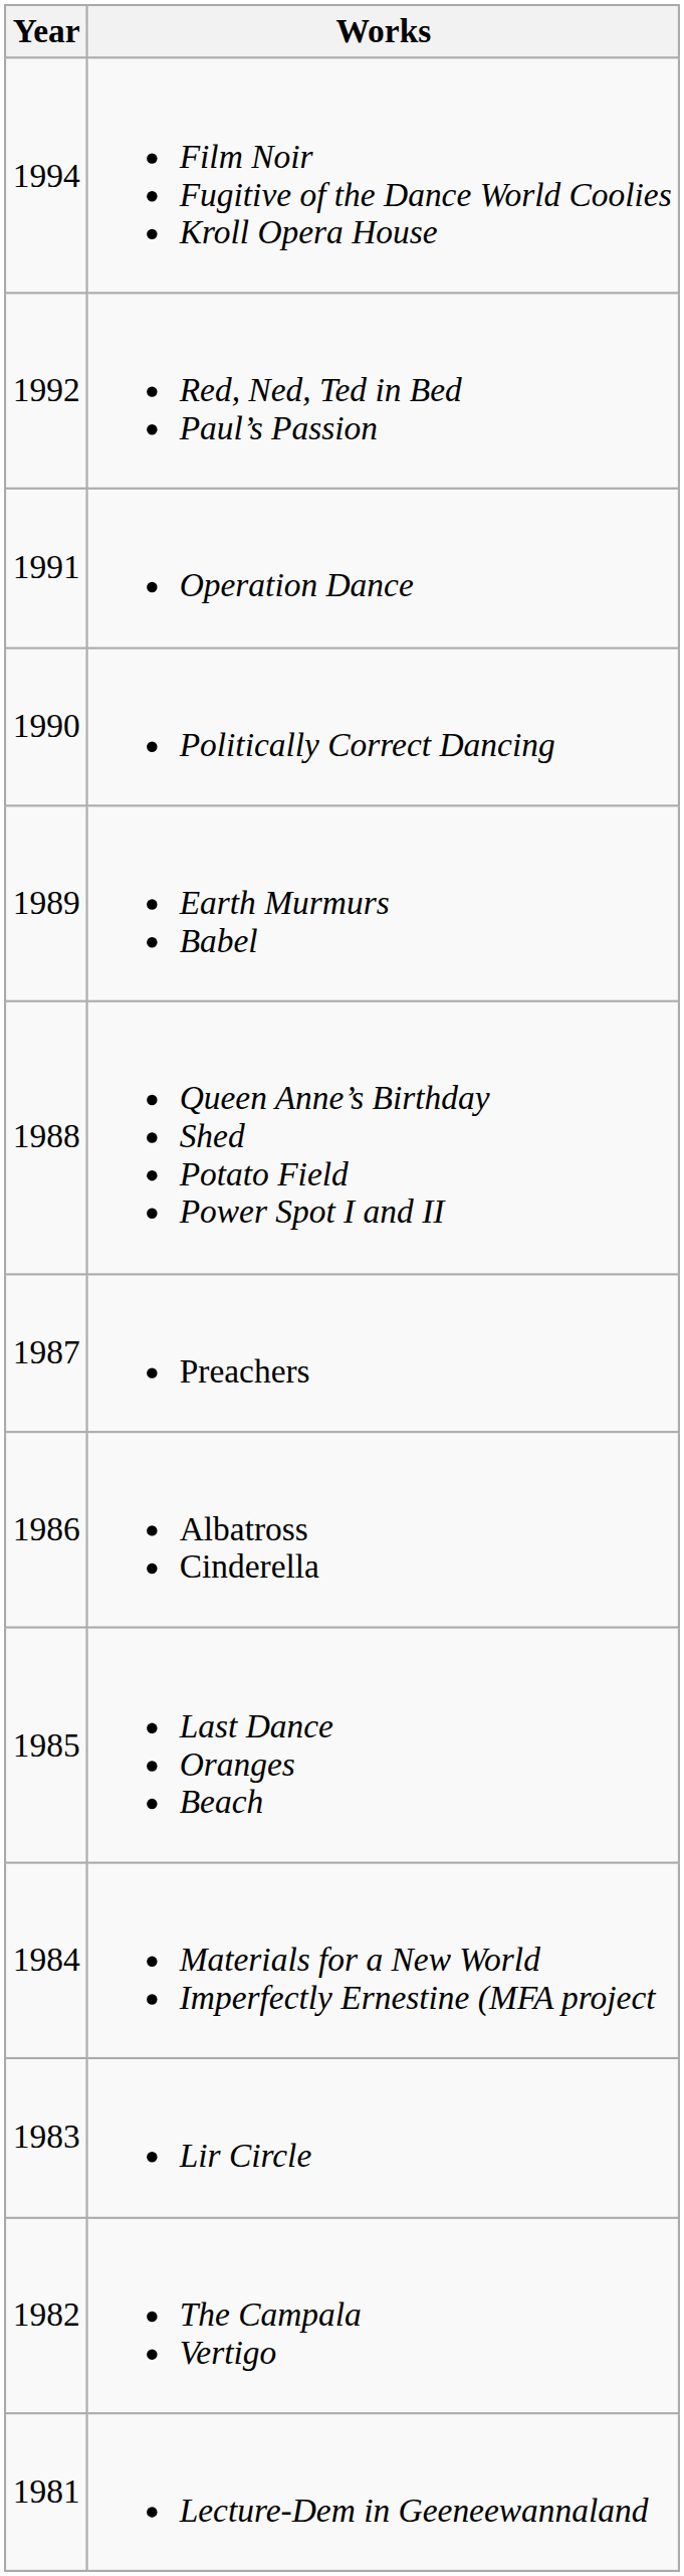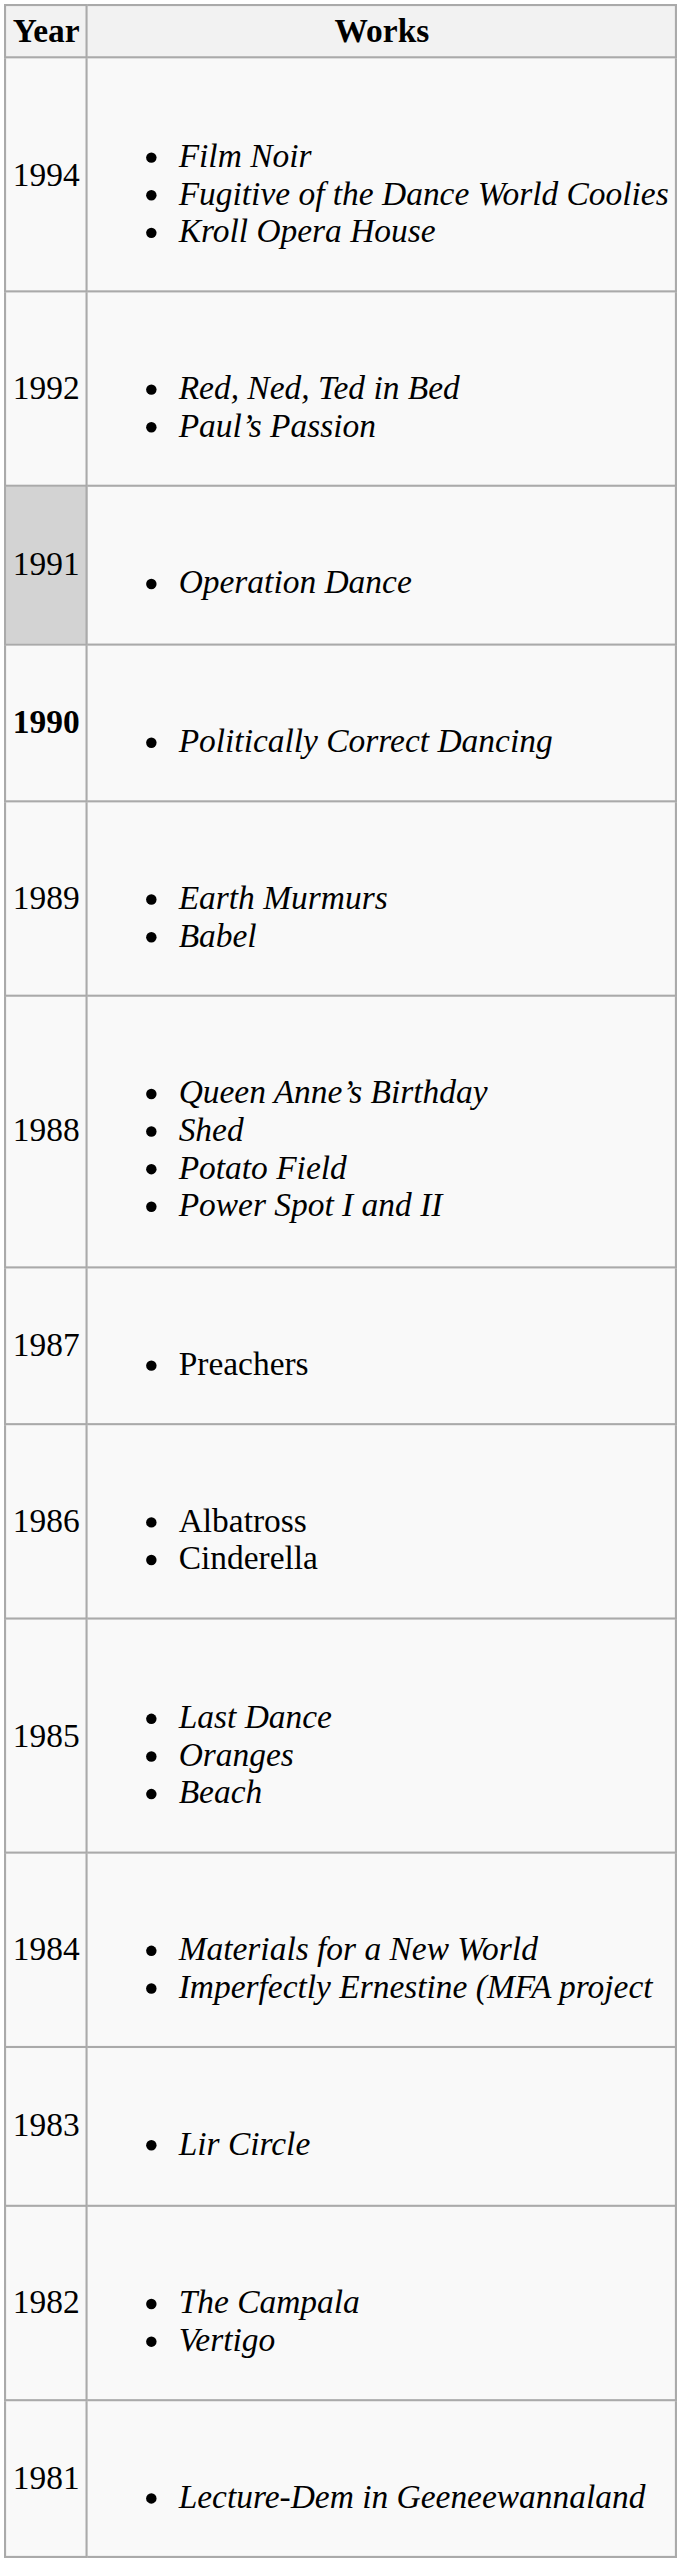Operation Dance | Year: no background -> lightgrey background
Politically Correct Dancing | Year: normal -> bold
